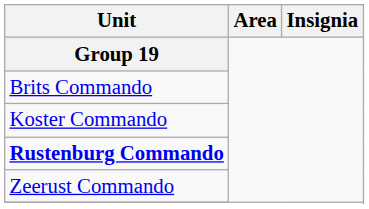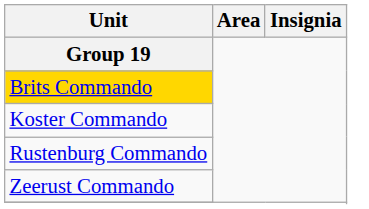Brits Commando | Unit / Group 19: no background -> gold background
Rustenburg Commando | Unit / Group 19: bold -> normal
